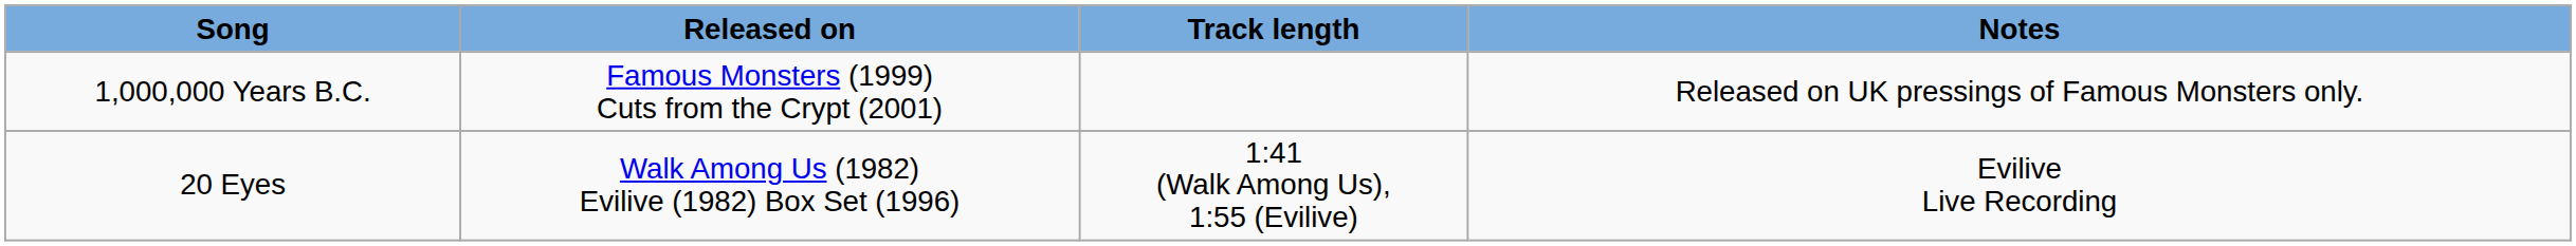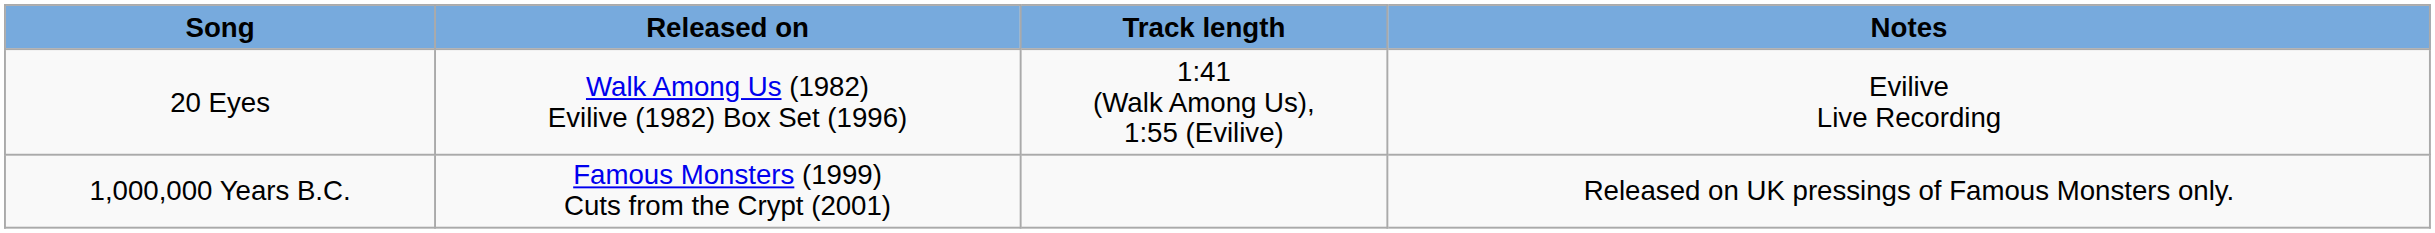rows swapped: 1,000,000 Years B.C. <-> 20 Eyes
